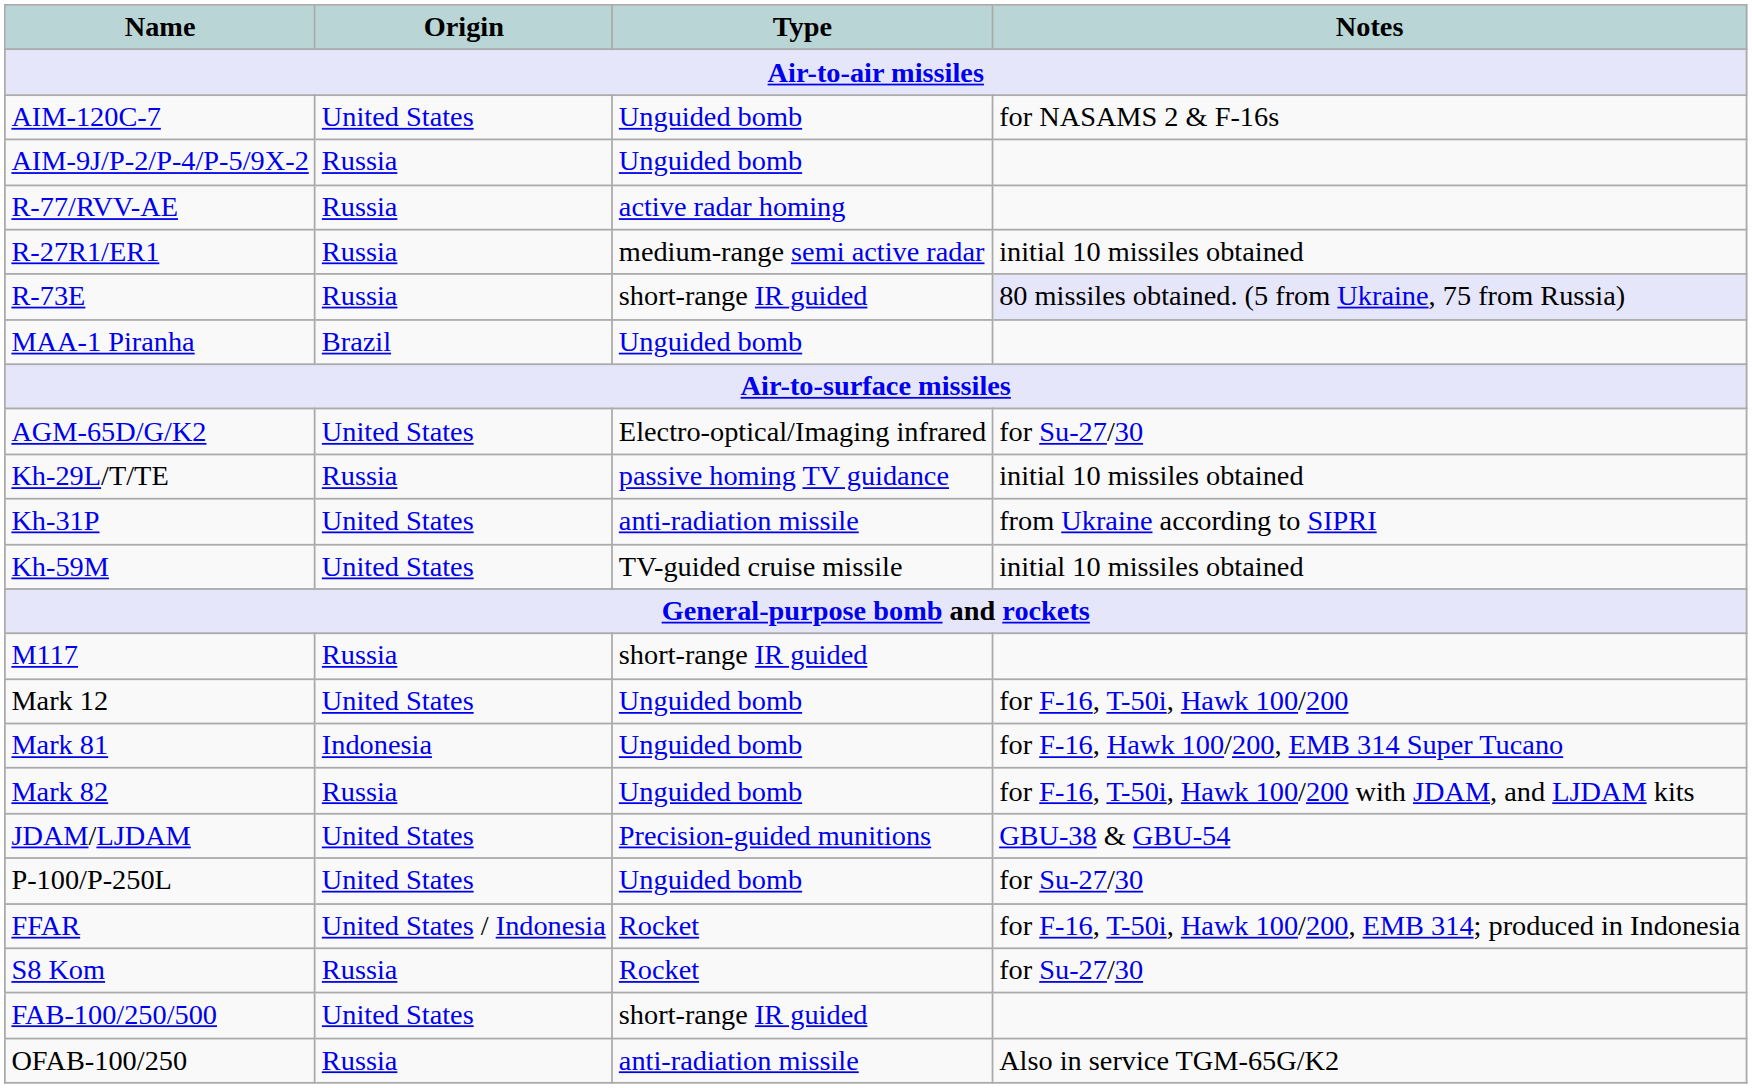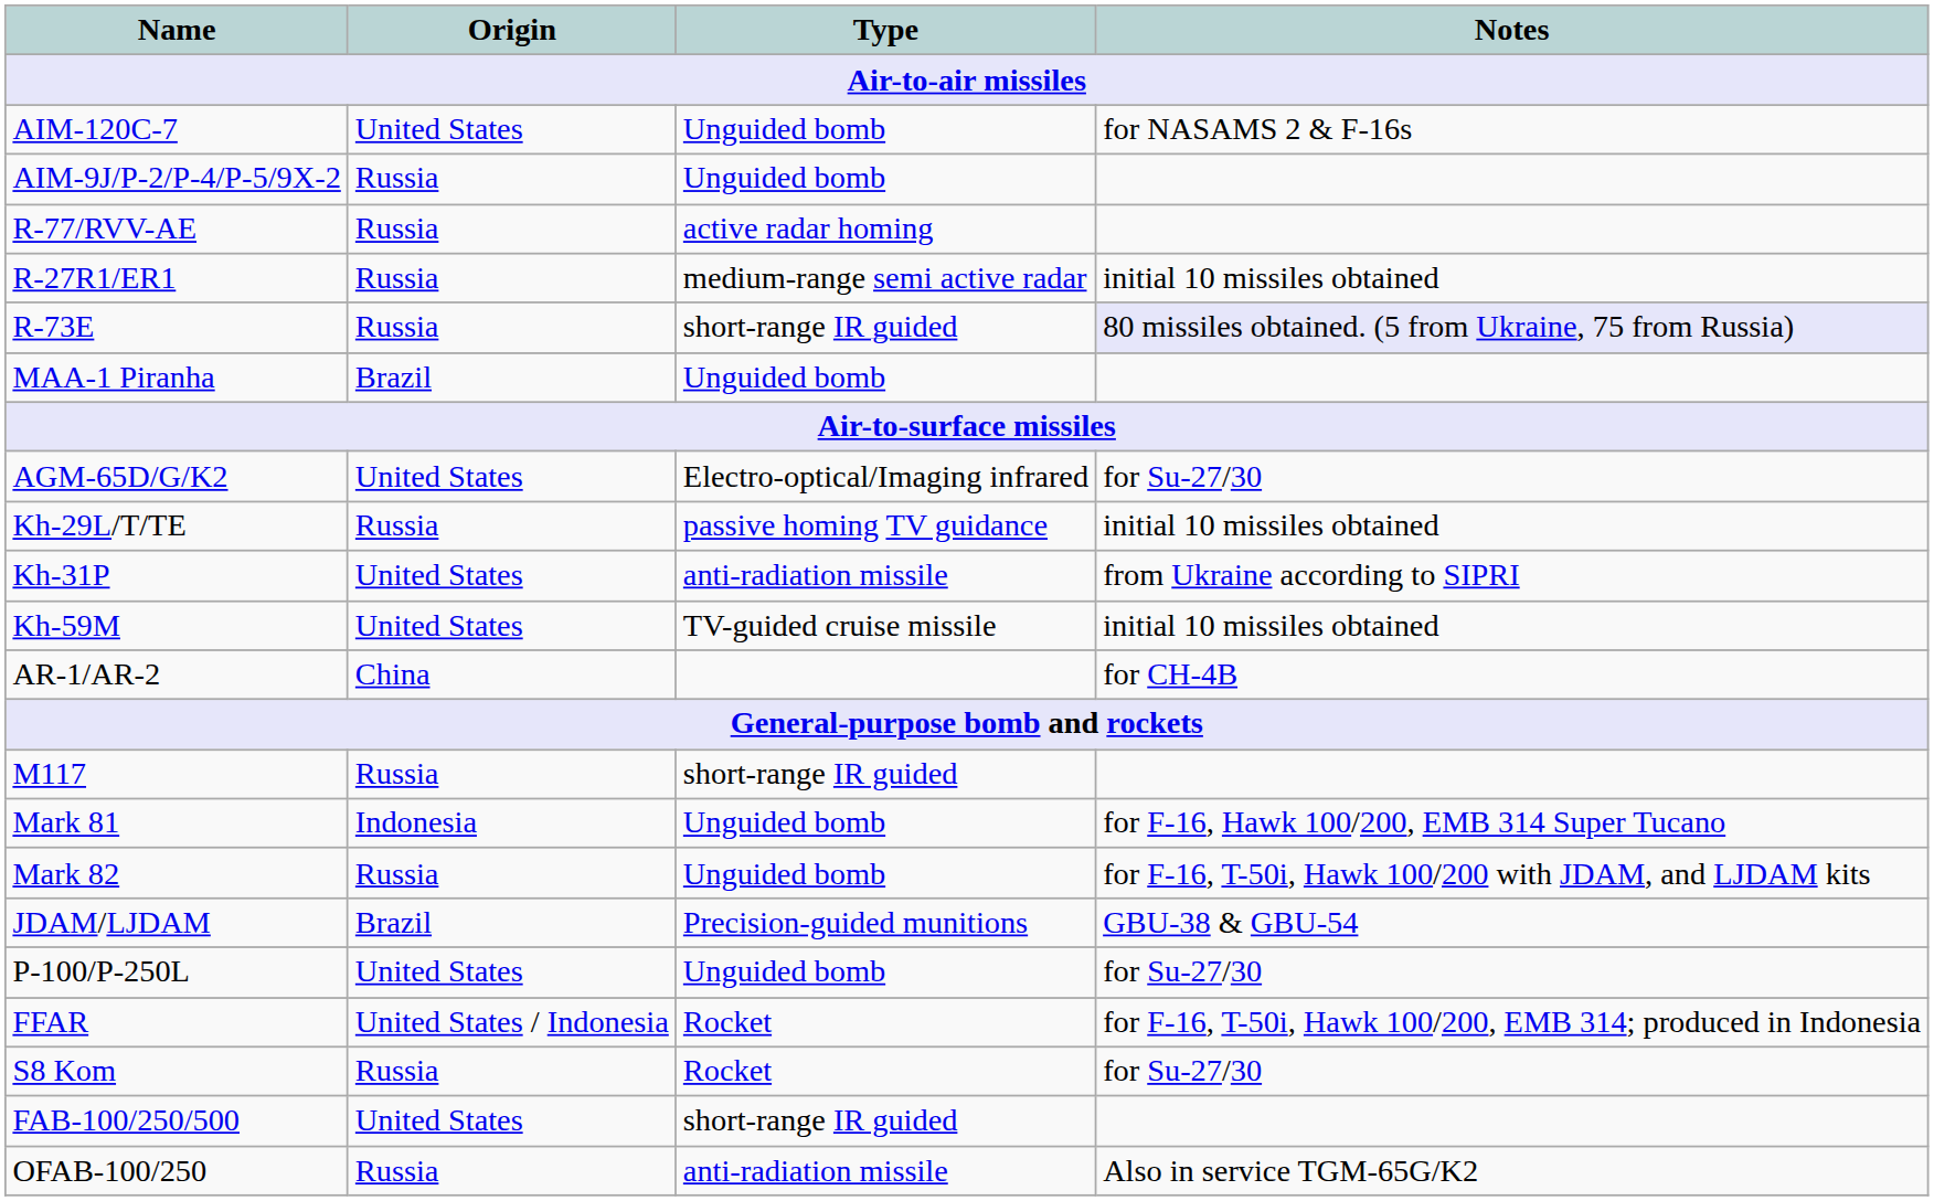+ row: AR-1/AR-2 | China | for CH-4B
- row: Mark 12 | United States | Unguided bomb | for F-16, T-50i, Hawk 100/200
JDAM/LJDAM | Origin: United States -> Brazil
